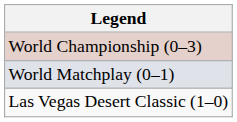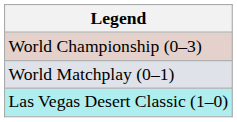row 4 | column 1: no background -> paleturquoise background
